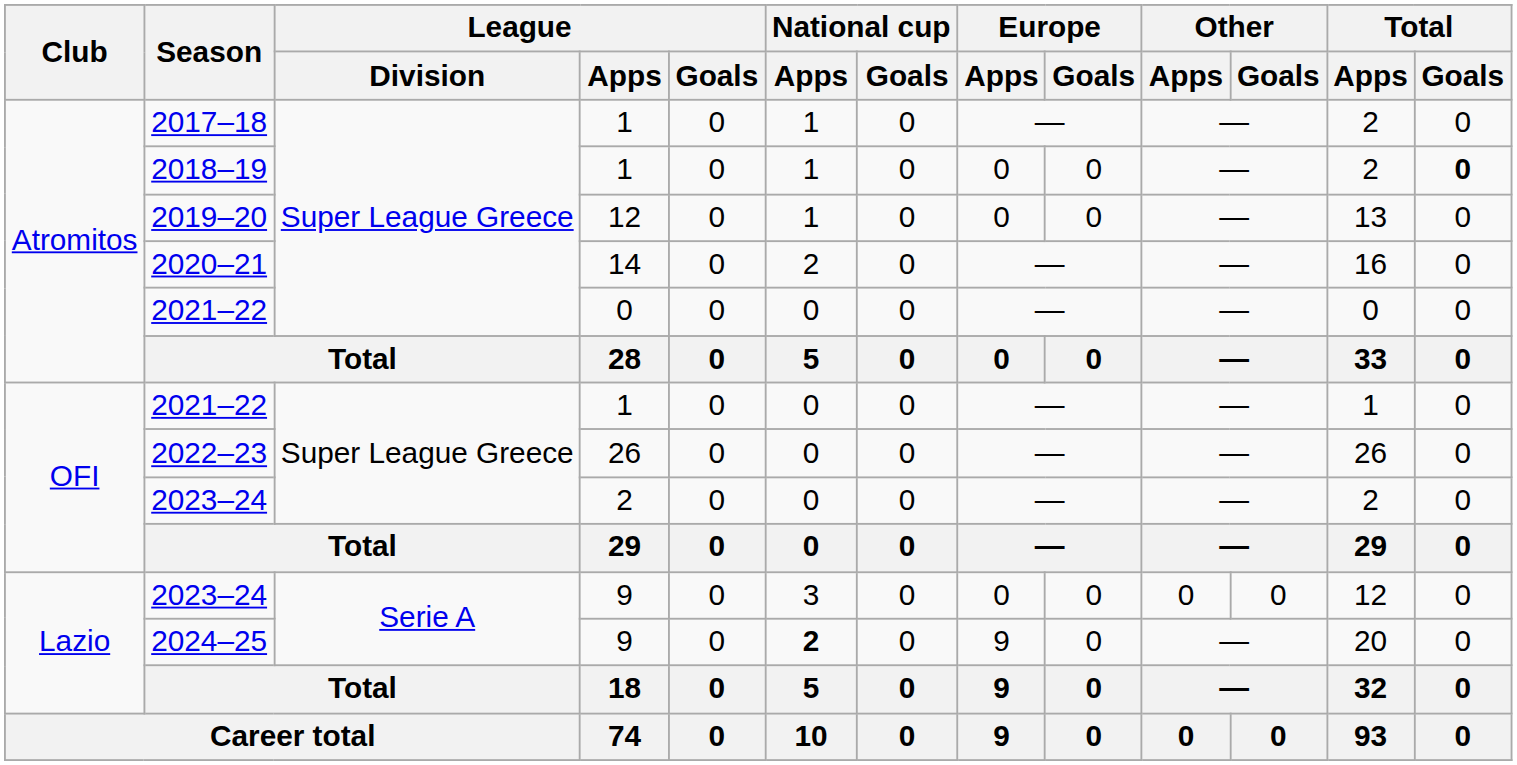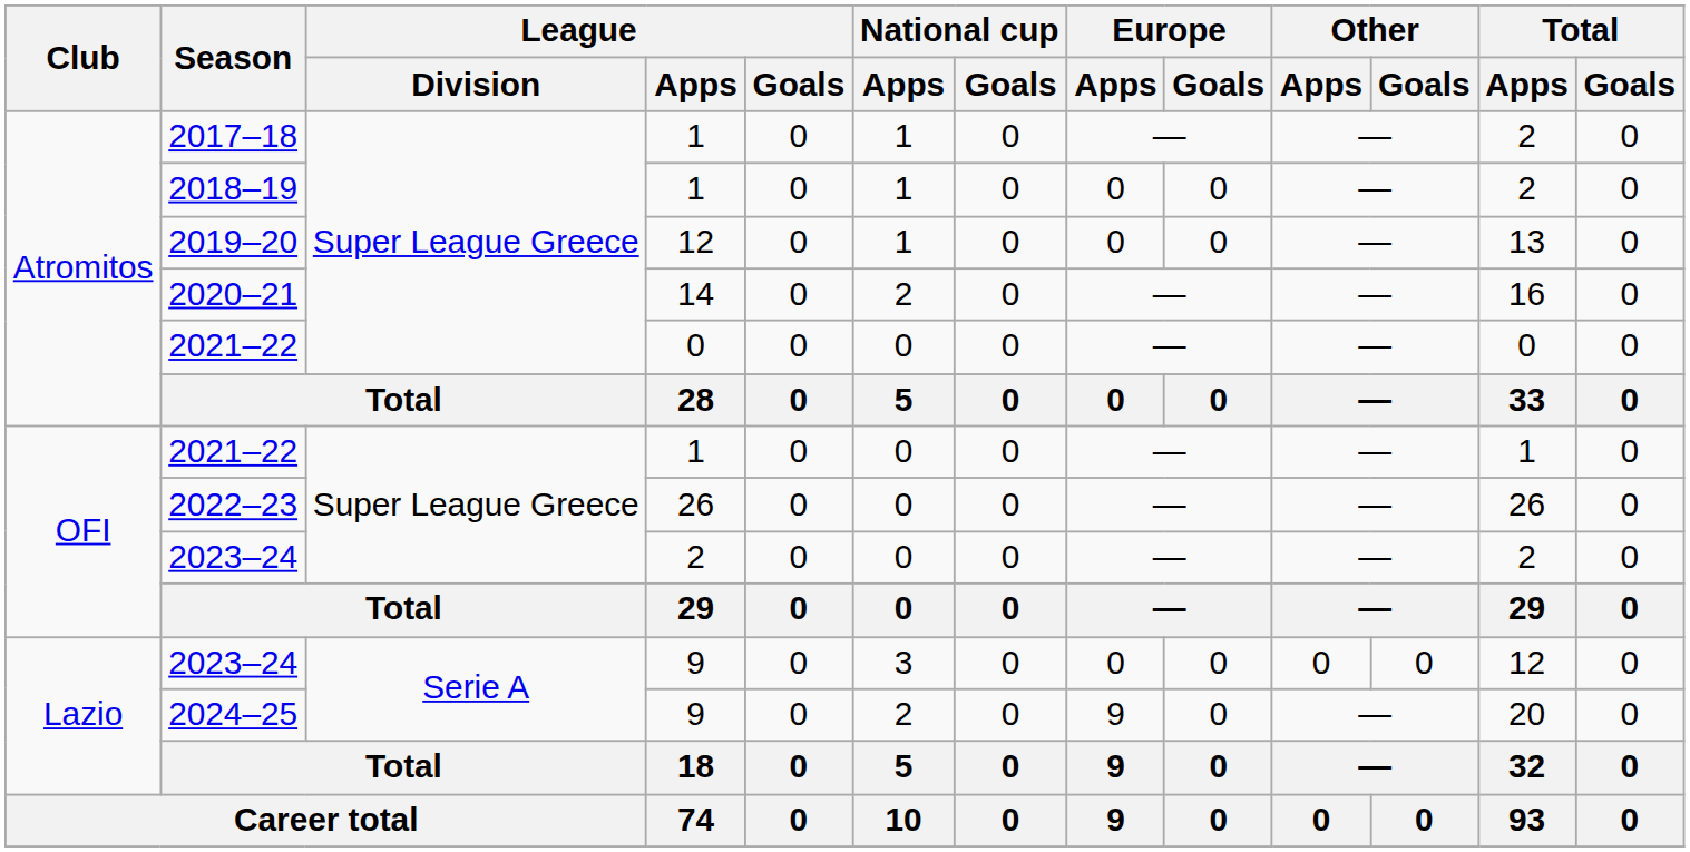2018–19 | Total / Goals: bold -> normal
2024–25 | National cup / Apps: bold -> normal
